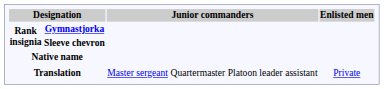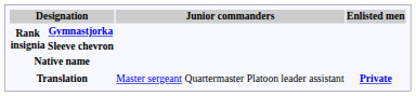Translation | Enlisted men: normal -> bold
